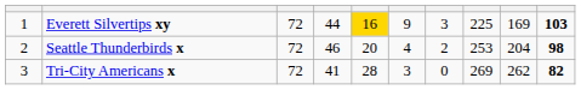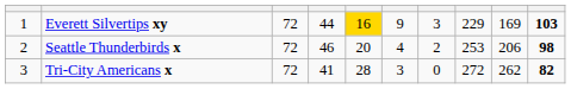Everett Silvertips xy | column 8: 225 -> 229
Seattle Thunderbirds x | column 9: 204 -> 206
Tri-City Americans x | column 8: 269 -> 272
